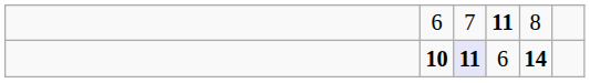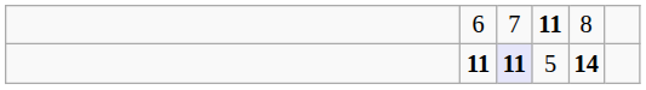row 2 | column 2: 10 -> 11
row 2 | column 4: 6 -> 5
